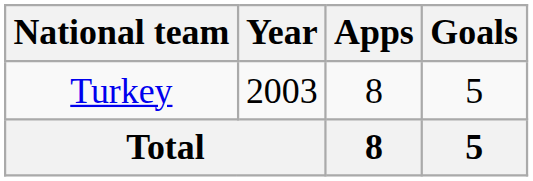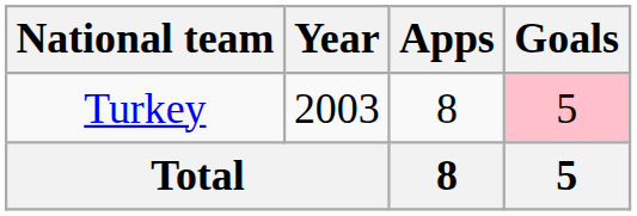Turkey | Goals: no background -> pink background
